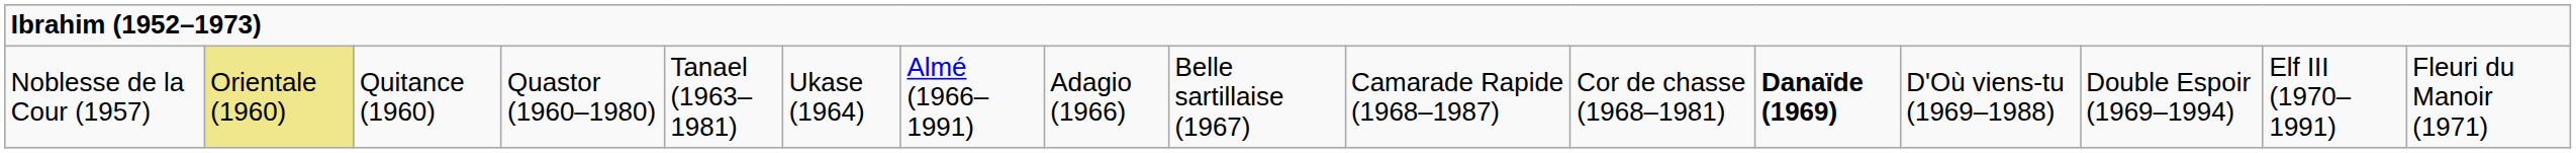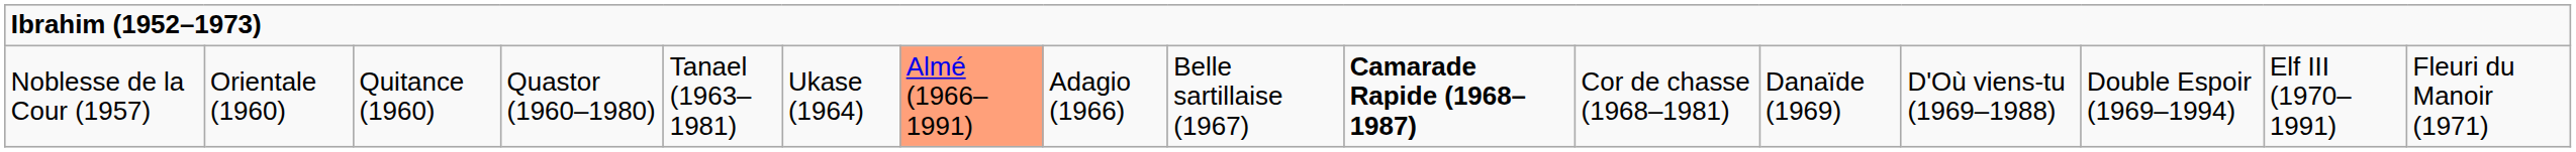Noblesse de la Cour (1957) | column 2: khaki background -> no background
Noblesse de la Cour (1957) | column 7: no background -> lightsalmon background
Noblesse de la Cour (1957) | column 10: normal -> bold
Noblesse de la Cour (1957) | column 12: bold -> normal
